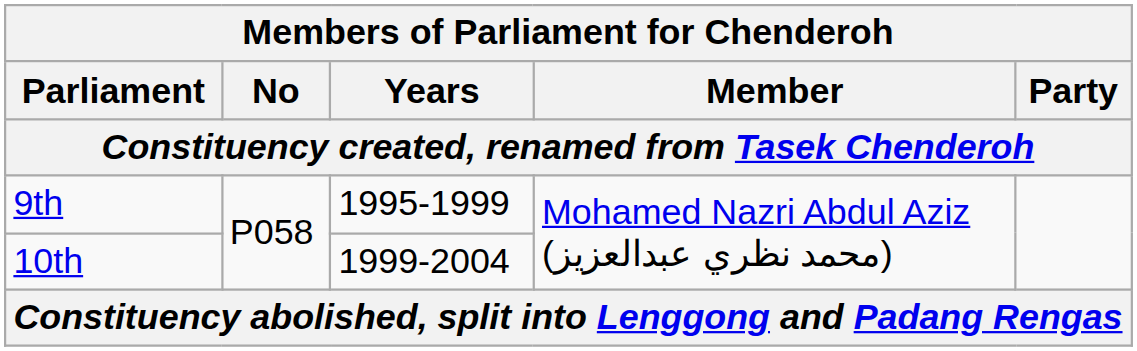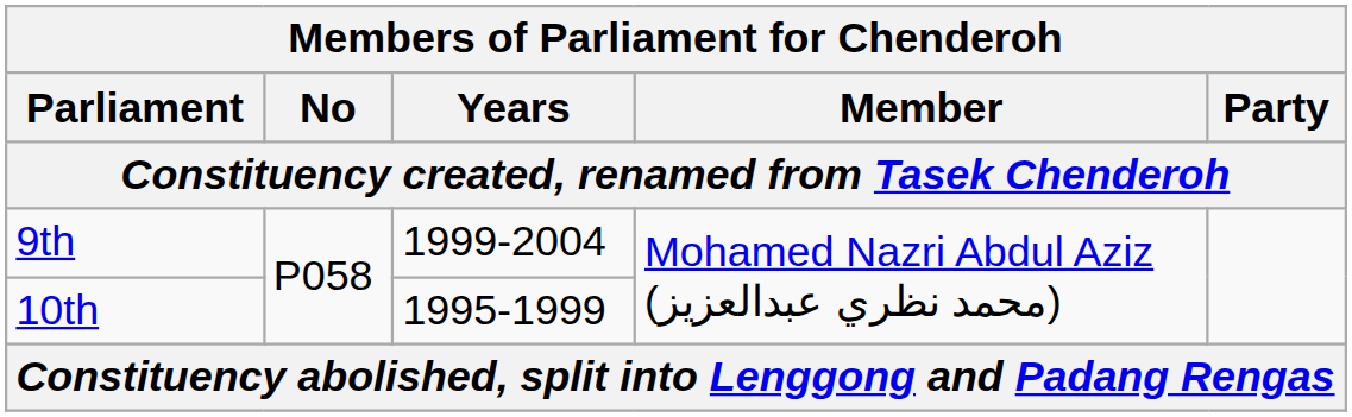9th | Years: 1995-1999 -> 1999-2004
10th | Years: 1999-2004 -> 1995-1999
